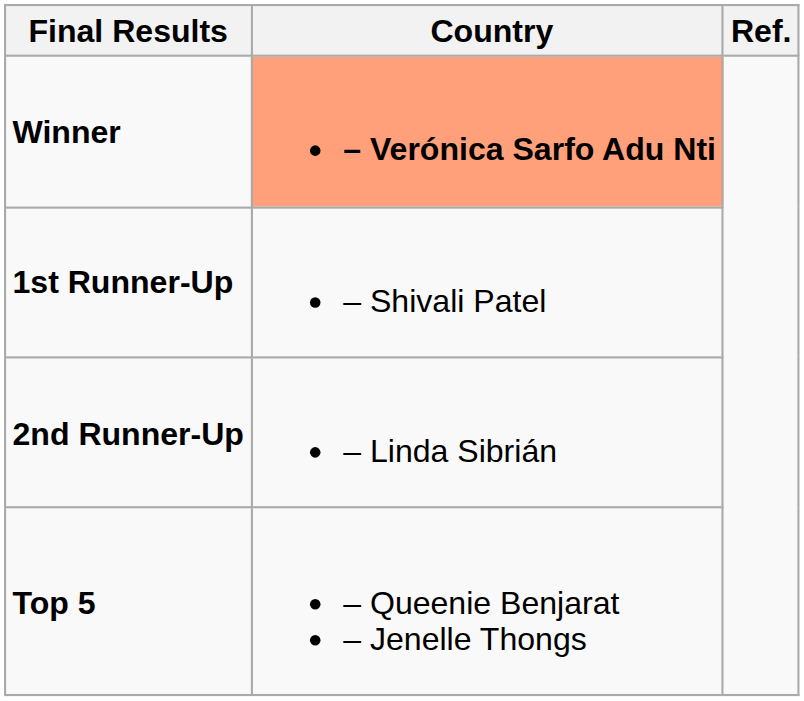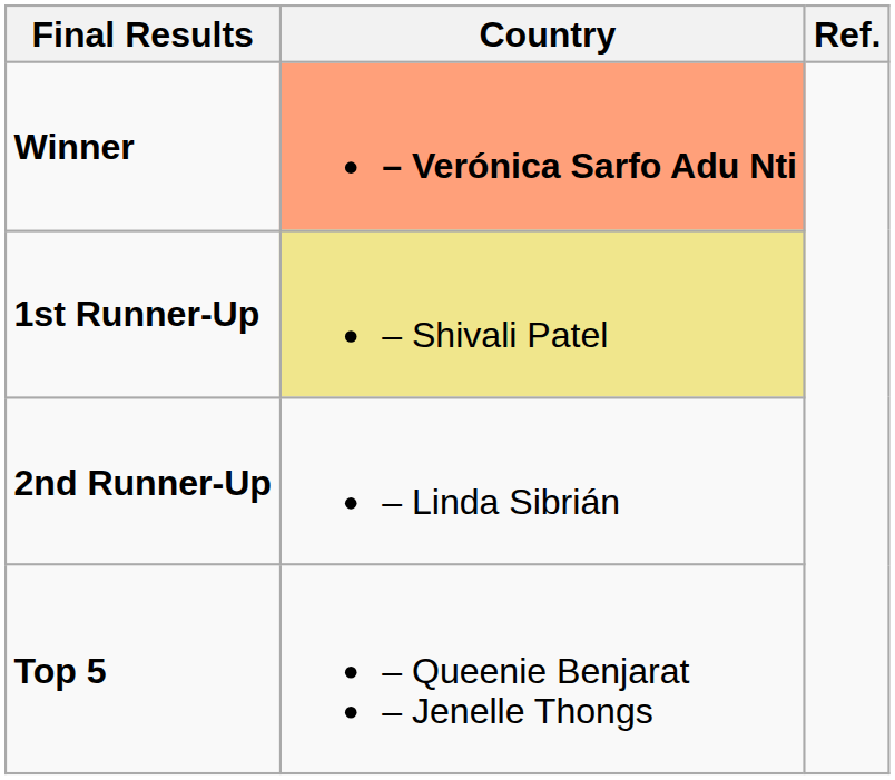1st Runner-Up | Country: no background -> khaki background
